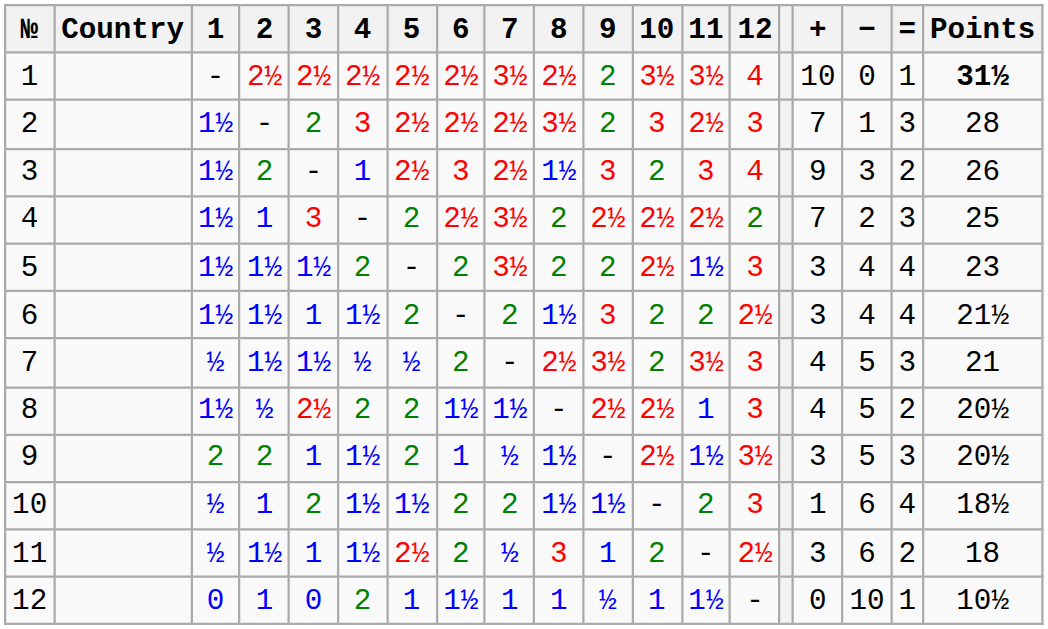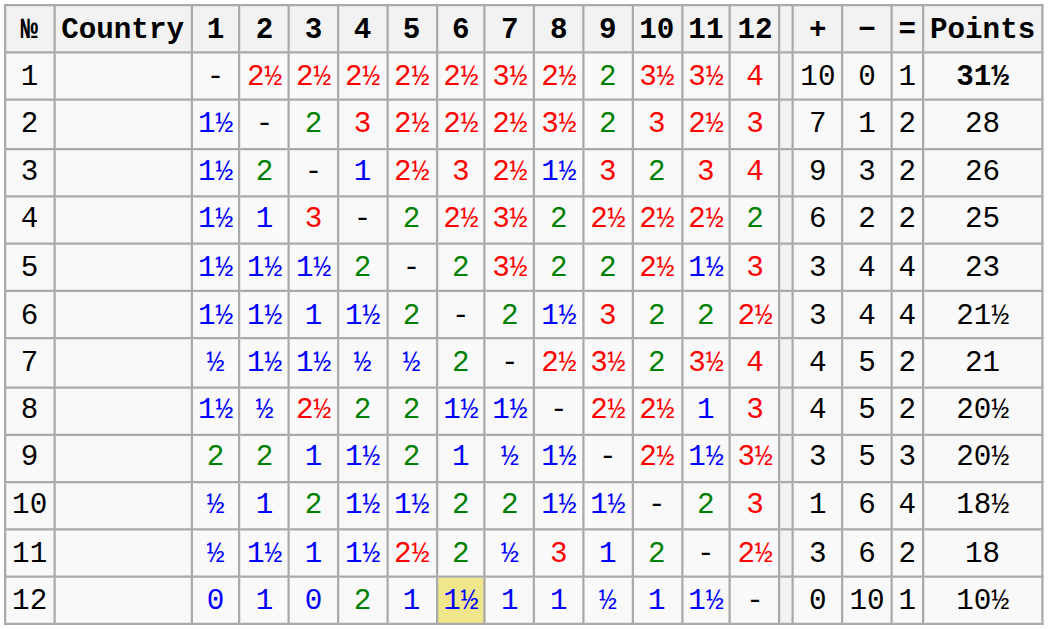row 3 | =: 3 -> 2
row 5 | +: 7 -> 6
row 5 | =: 3 -> 2
row 8 | 12: 3 -> 4
row 8 | =: 3 -> 2
row 13 | 6: no background -> khaki background
